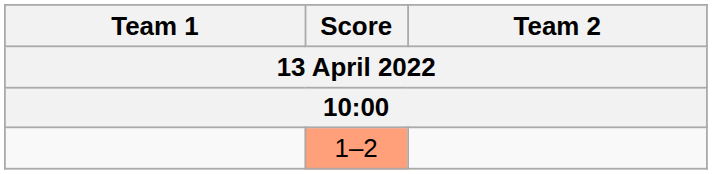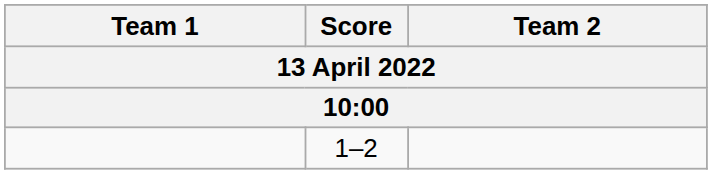row 4 | Score: lightsalmon background -> no background
